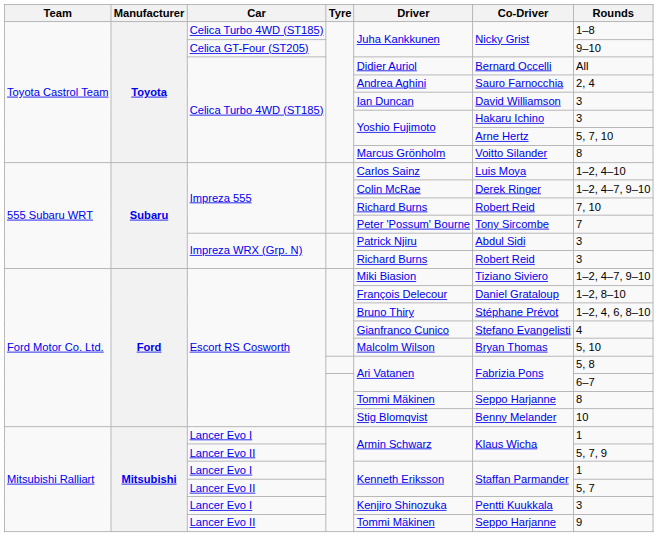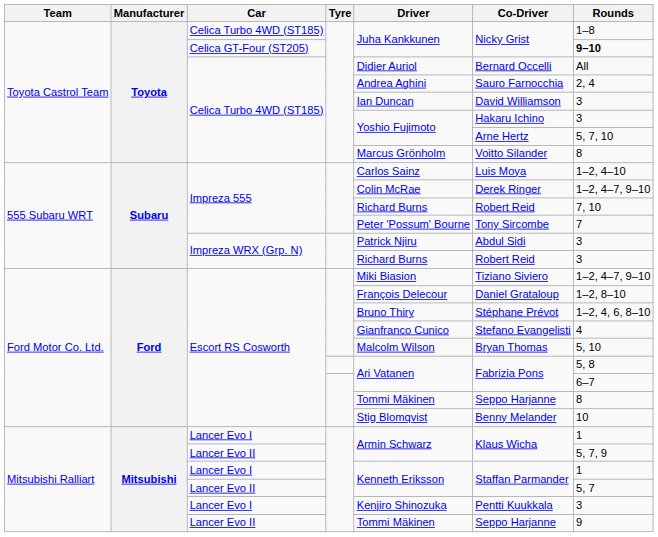Celica GT-Four (ST205) | Rounds: normal -> bold
